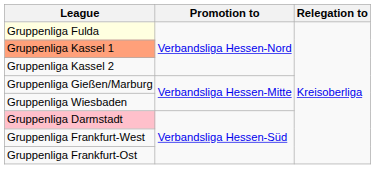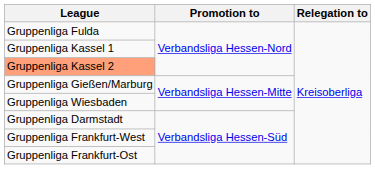Gruppenliga Fulda | League: lightyellow background -> no background
Gruppenliga Kassel 1 | League: lightsalmon background -> no background
Gruppenliga Kassel 2 | League: no background -> lightsalmon background
Gruppenliga Darmstadt | League: pink background -> no background
